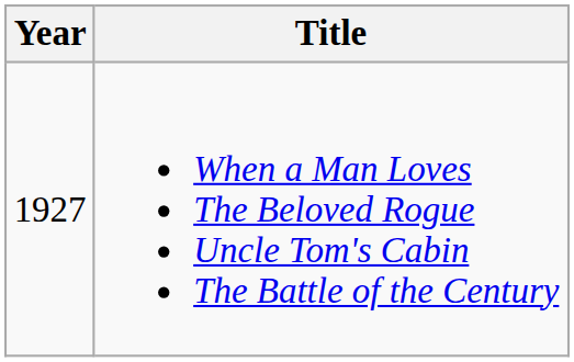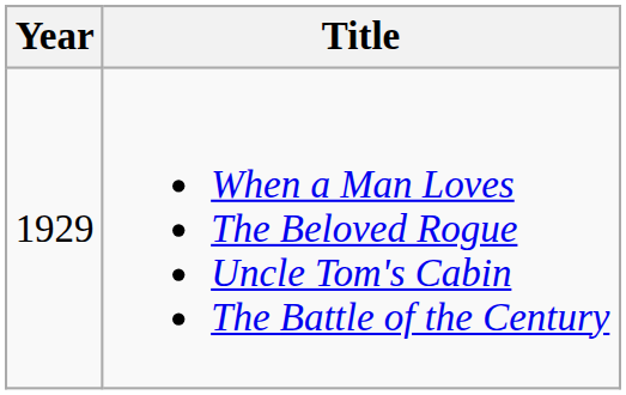row 2 | Year: 1927 -> 1929
